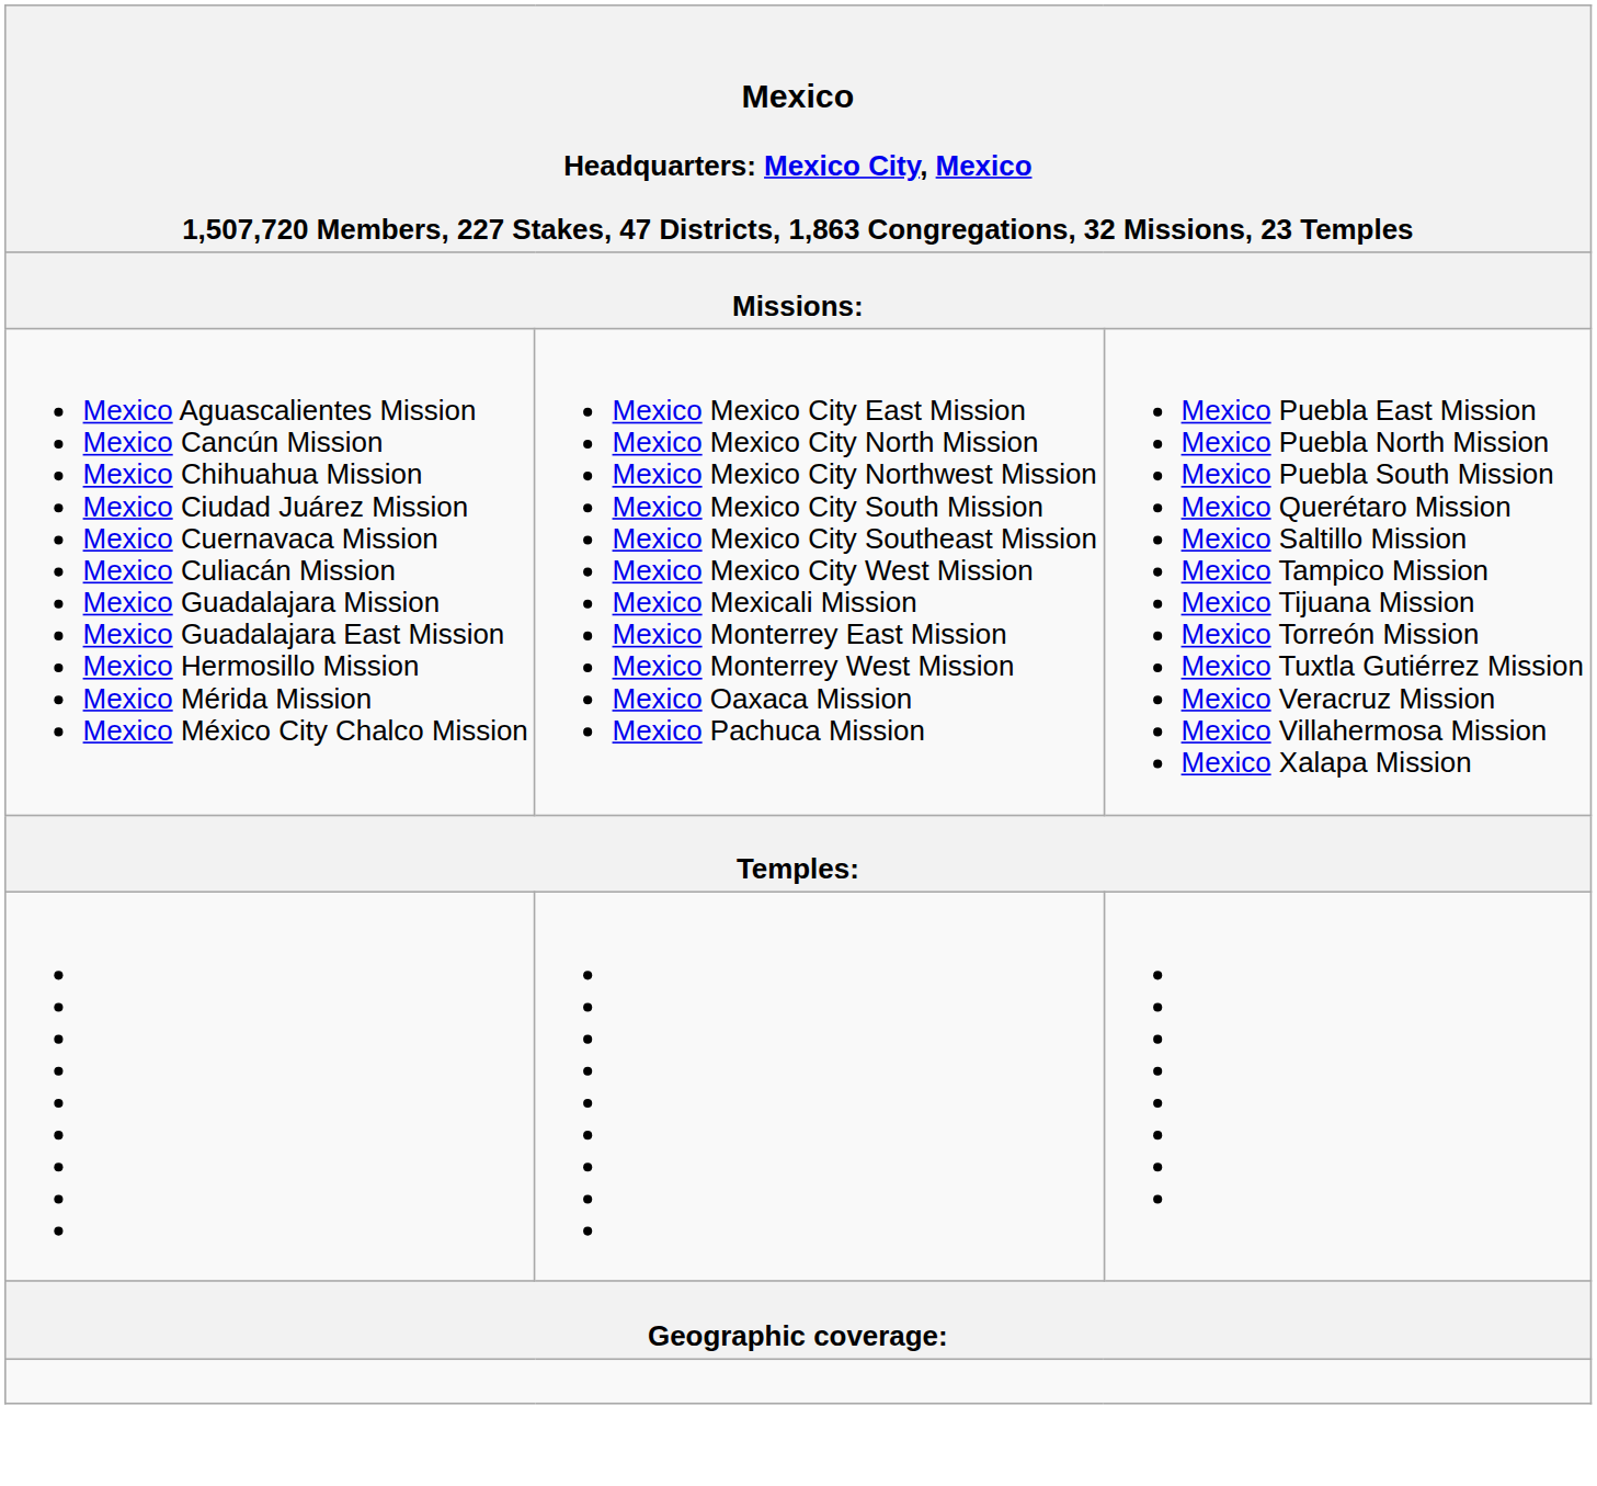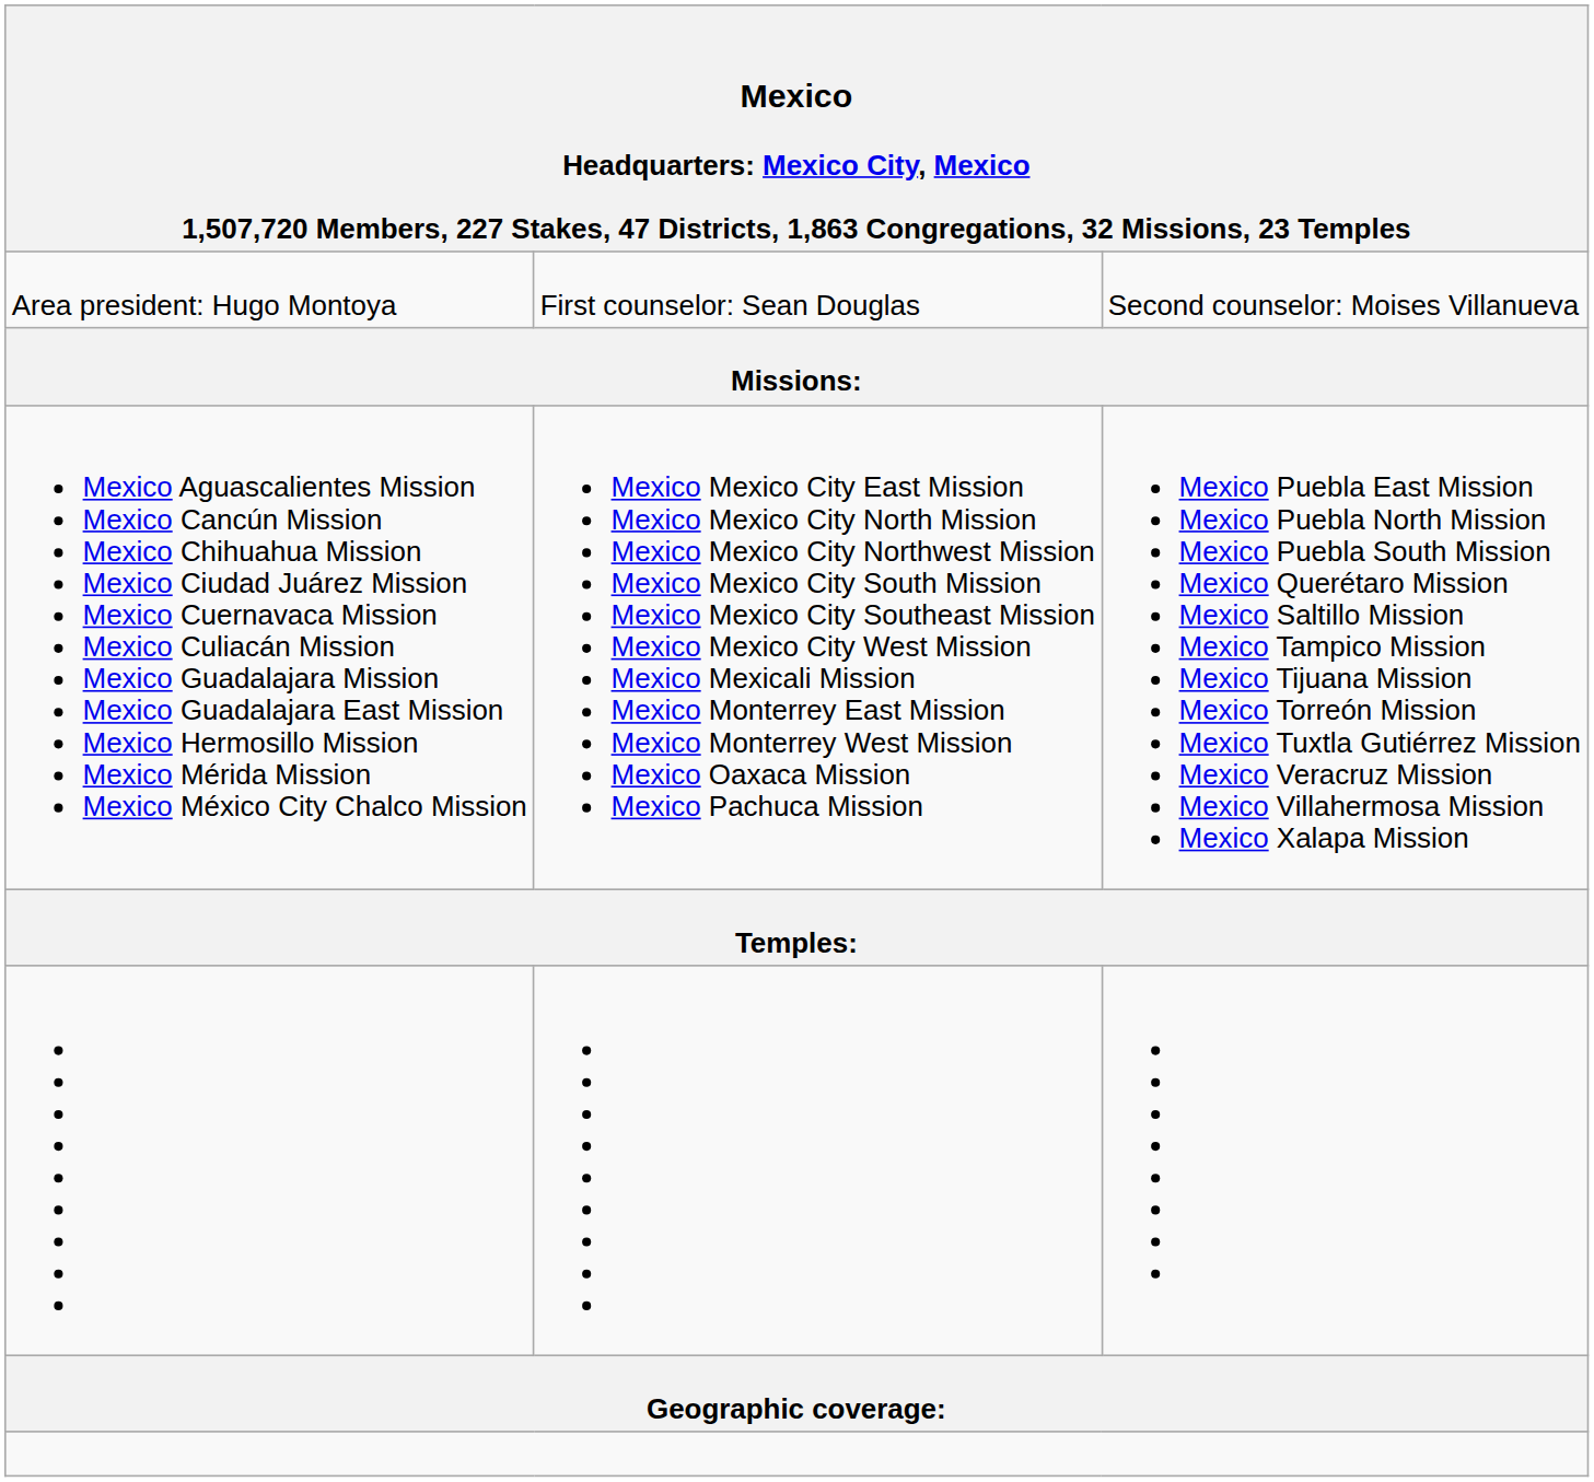+ row: Area president: Hugo Montoya | First counselor: Sean Douglas | Second counselor: Moises Villanueva
